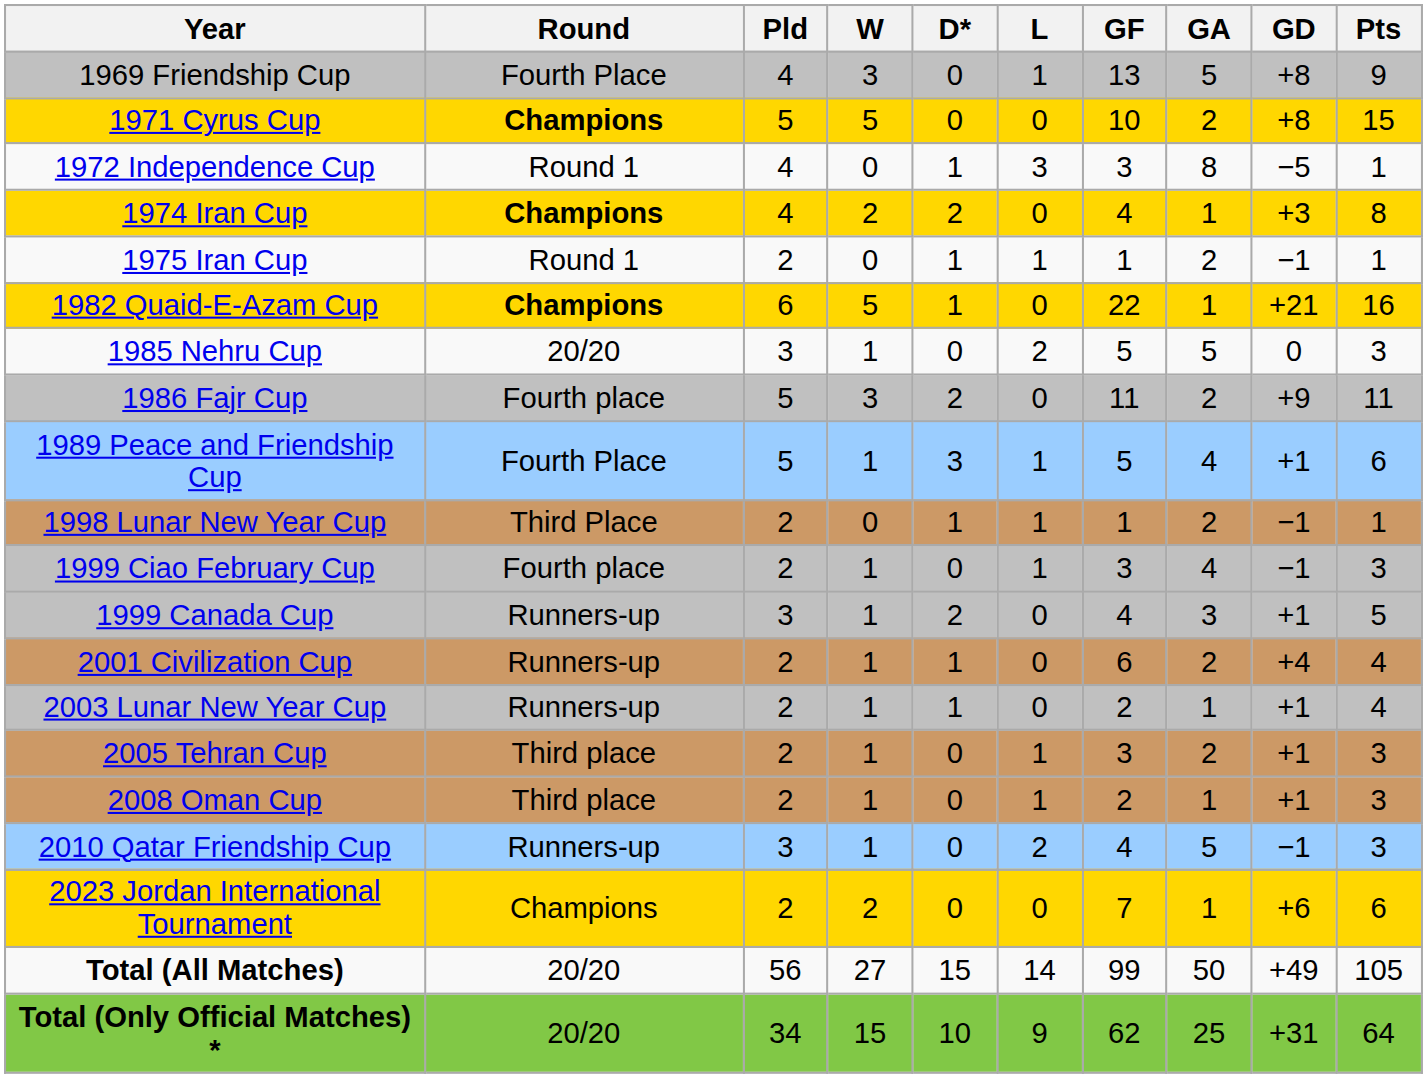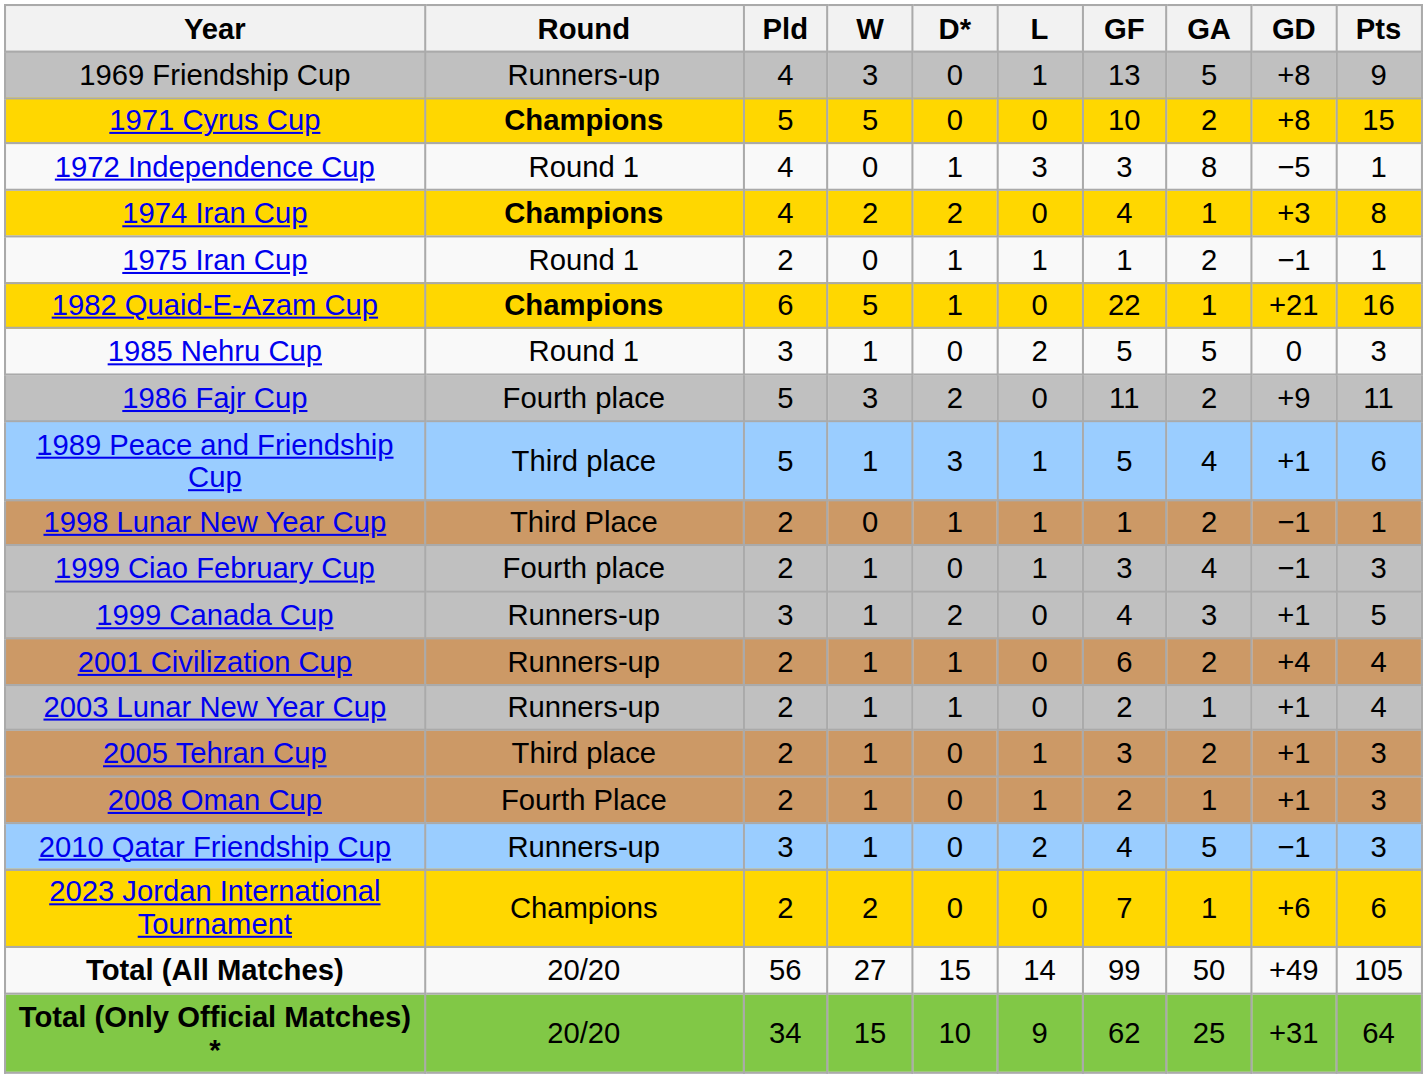1969 Friendship Cup | Round: Fourth Place -> Runners-up
1985 Nehru Cup | Round: 20/20 -> Round 1
1989 Peace and Friendship Cup | Round: Fourth Place -> Third place
2008 Oman Cup | Round: Third place -> Fourth Place
